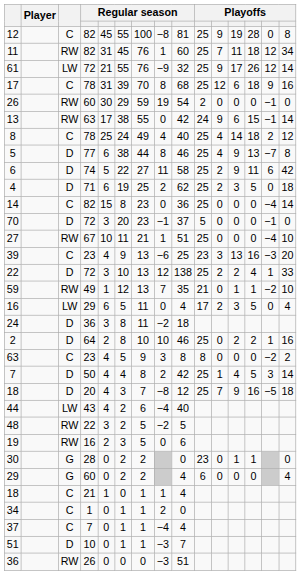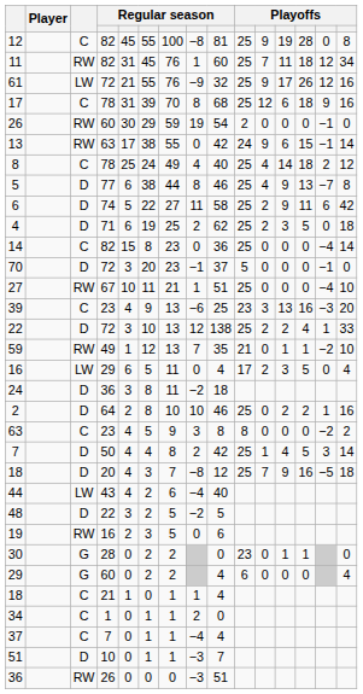61 | column 15: 14 -> 16
48 | column 3: RW -> D
